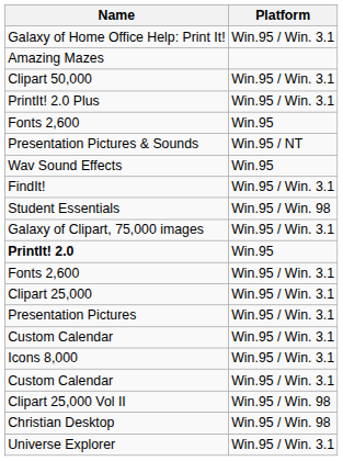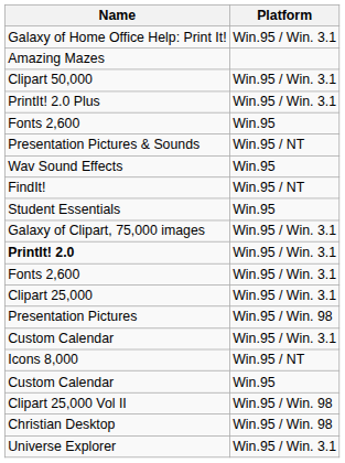row 9 | Platform: Win.95 / Win. 3.1 -> Win.95 / NT
row 10 | Platform: Win.95 / Win. 98 -> Win.95
row 12 | Platform: Win.95 -> Win.95 / Win. 3.1
row 15 | Platform: Win.95 / Win. 3.1 -> Win.95 / Win. 98
row 17 | Platform: Win.95 / Win. 3.1 -> Win.95 / NT
row 18 | Platform: Win.95 / Win. 3.1 -> Win.95
